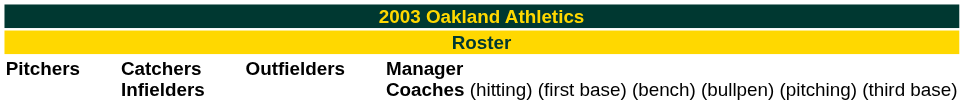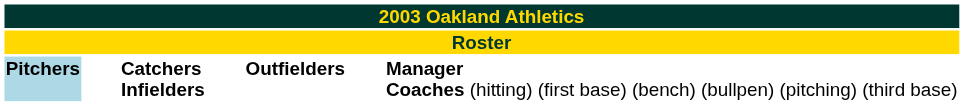Pitchers | column 1: no background -> lightblue background
